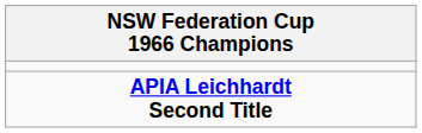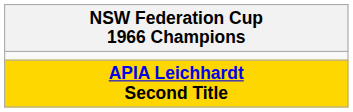row 3 | column 1: no background -> gold background
